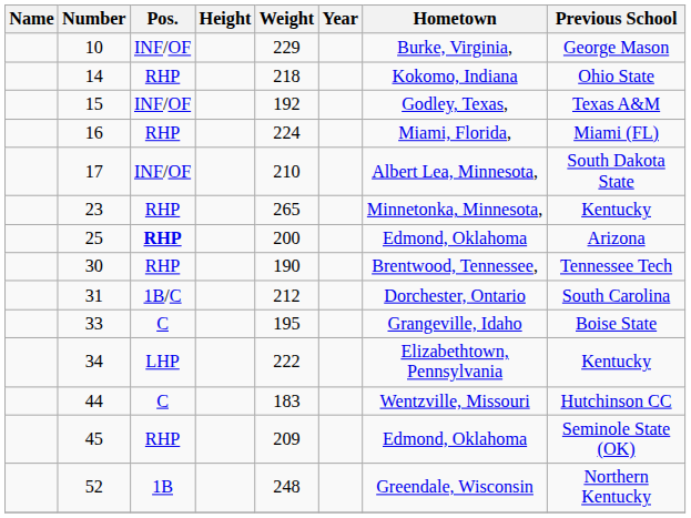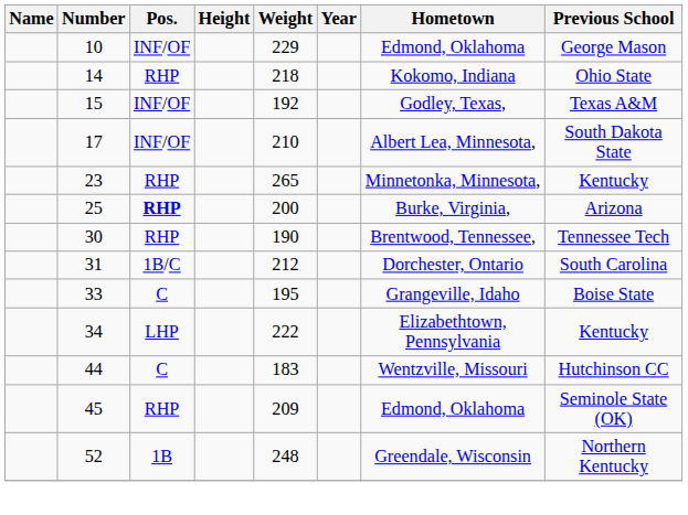10 | Hometown: Burke, Virginia, -> Edmond, Oklahoma
- row: 16 | RHP | 224 | Miami, Florida, | Miami (FL)
25 | Hometown: Edmond, Oklahoma -> Burke, Virginia,
